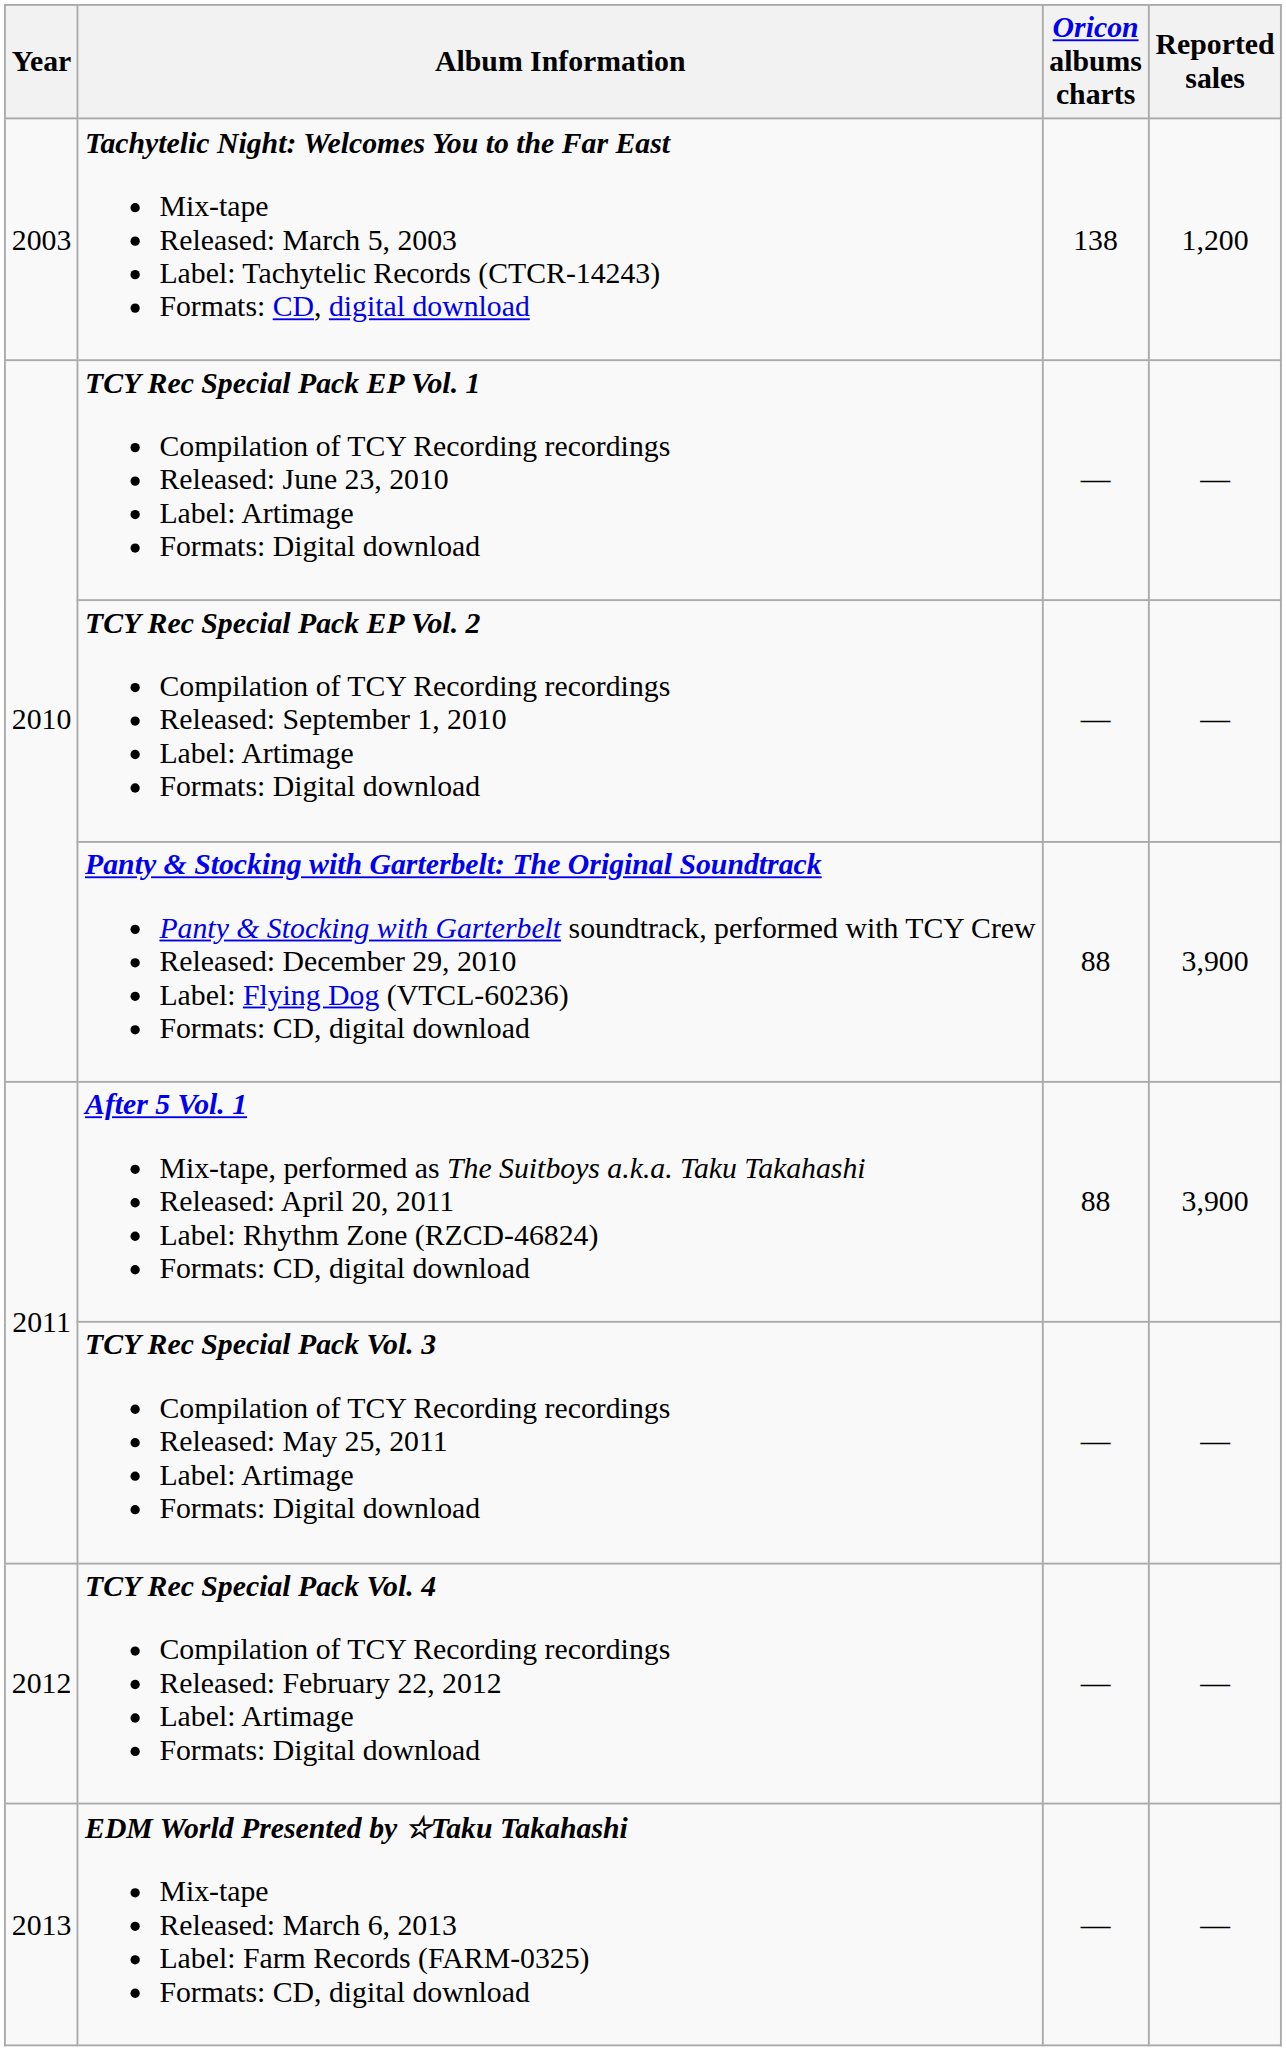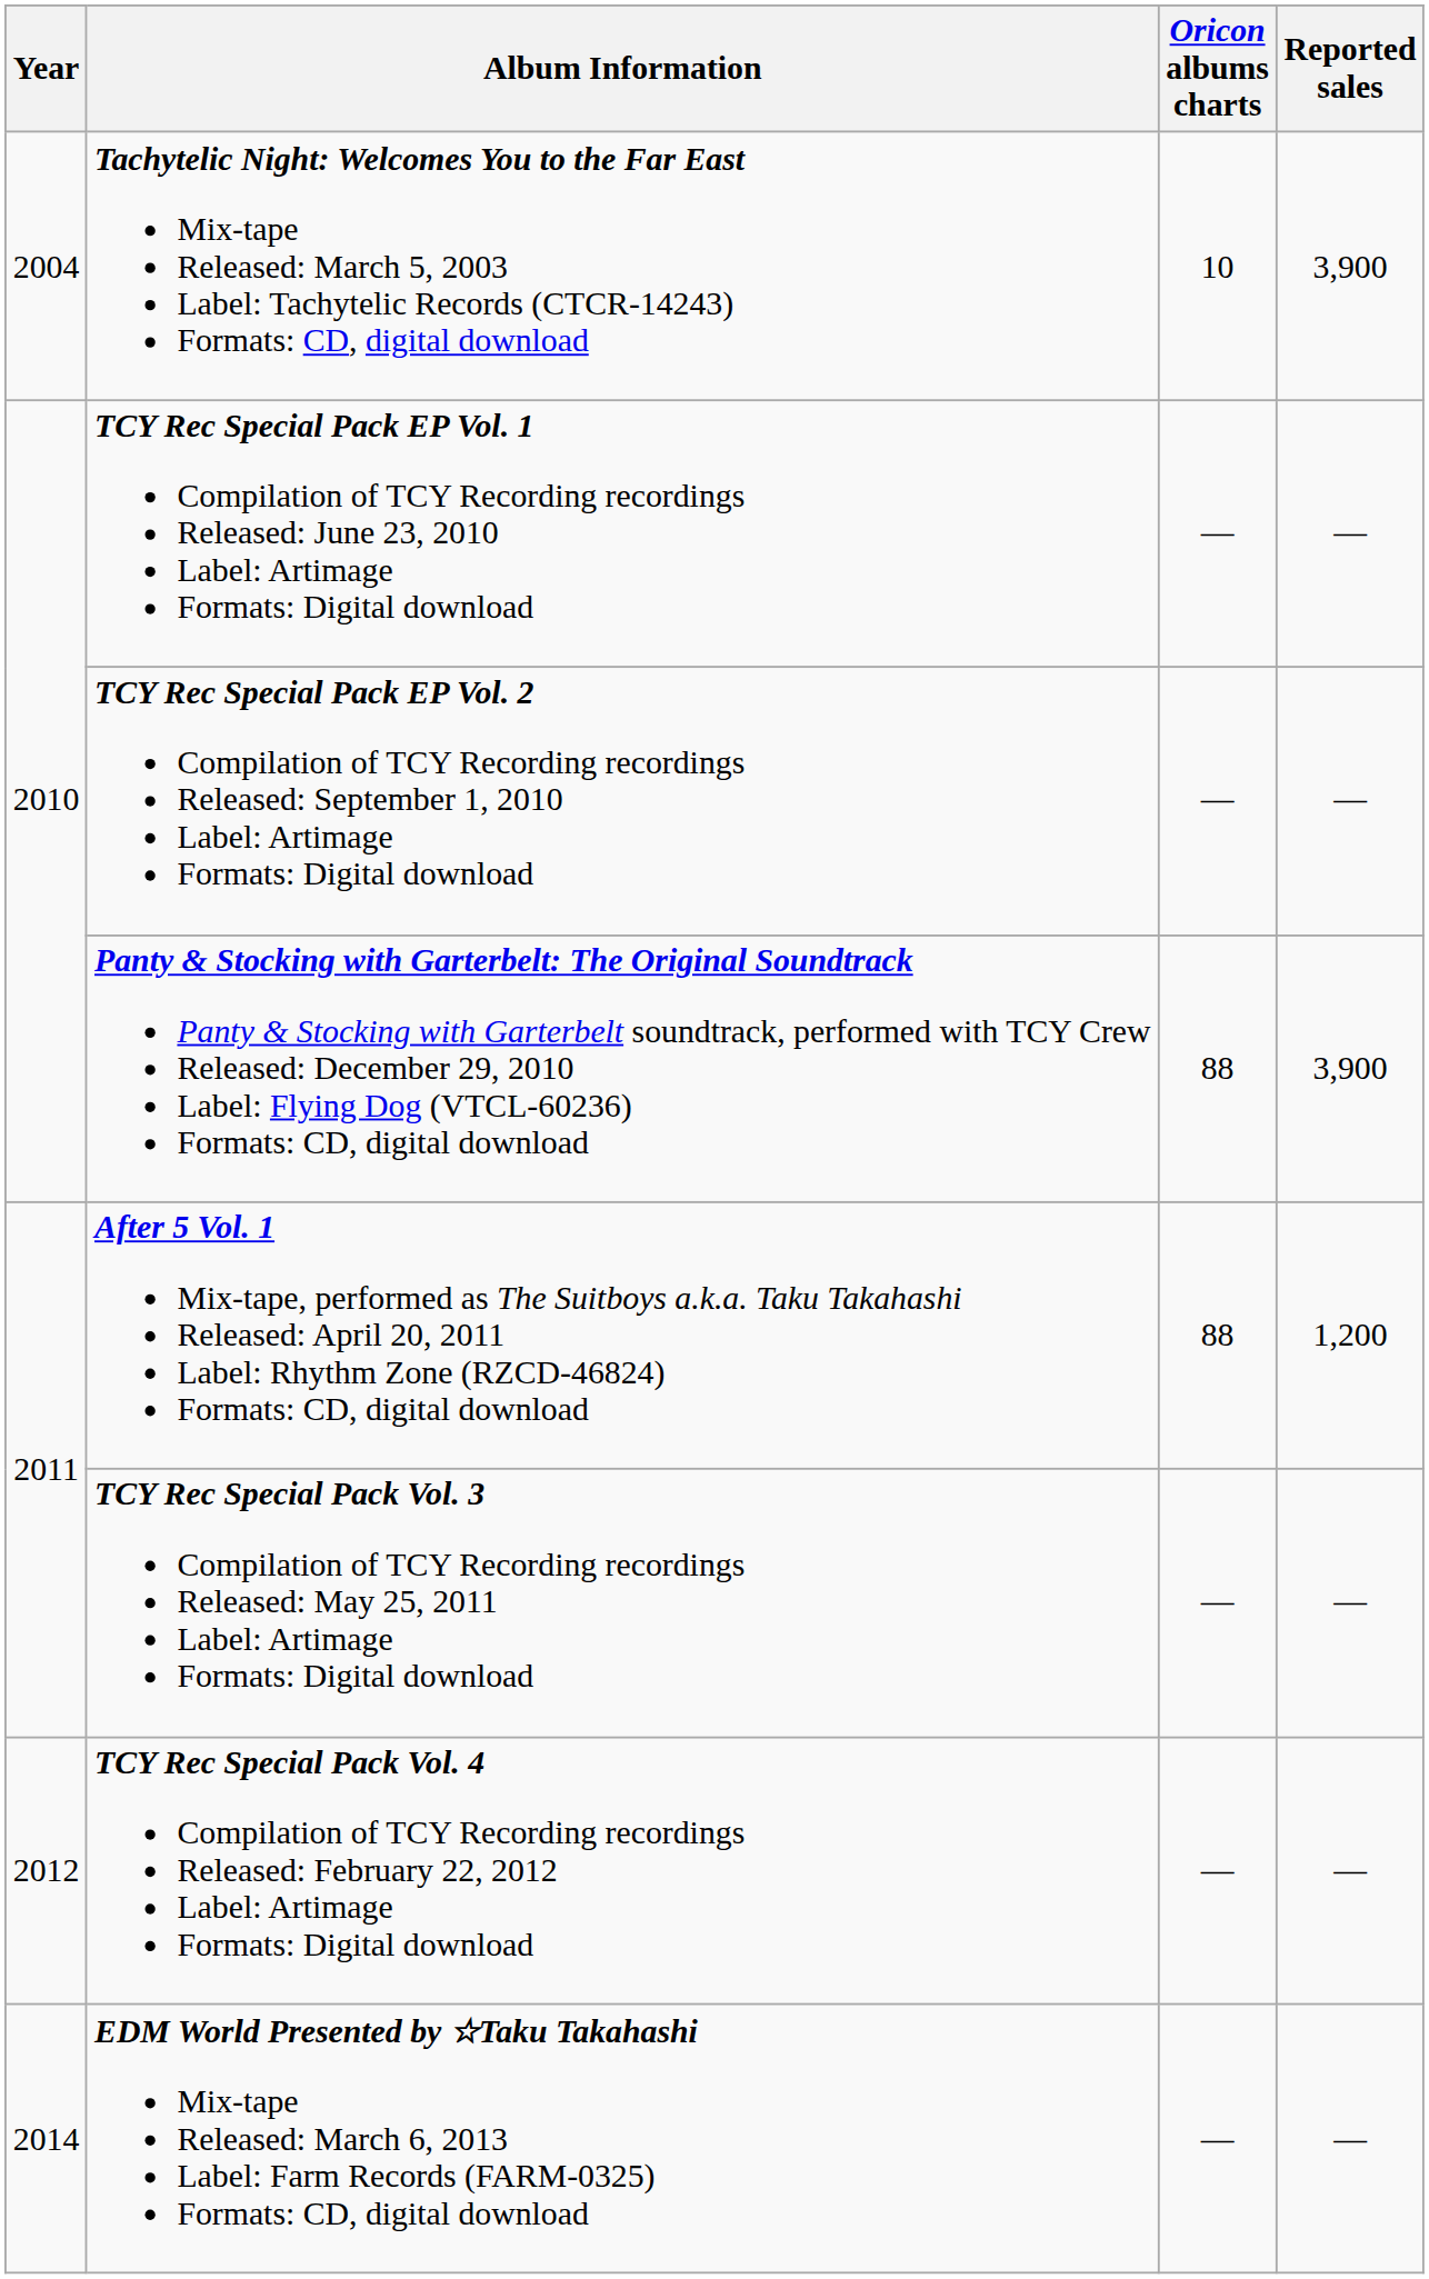row 2 | Year: 2003 -> 2004
row 2 | Oricon albums charts: 138 -> 10
row 2 | Reported sales: 1,200 -> 3,900
row 6 | Reported sales: 3,900 -> 1,200
row 9 | Year: 2013 -> 2014
